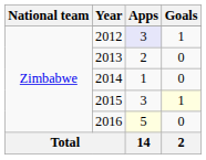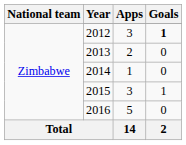2012 | Apps: lavender background -> no background
2012 | Goals: normal -> bold
2015 | Goals: lightyellow background -> no background
2016 | Apps: lightyellow background -> no background
